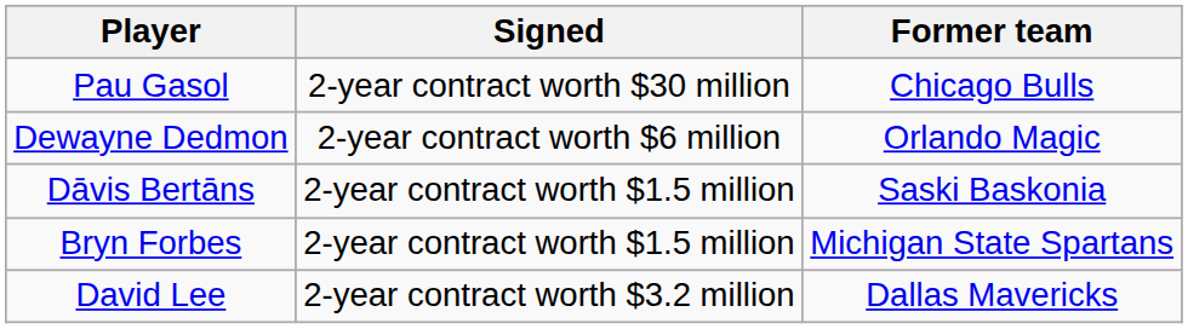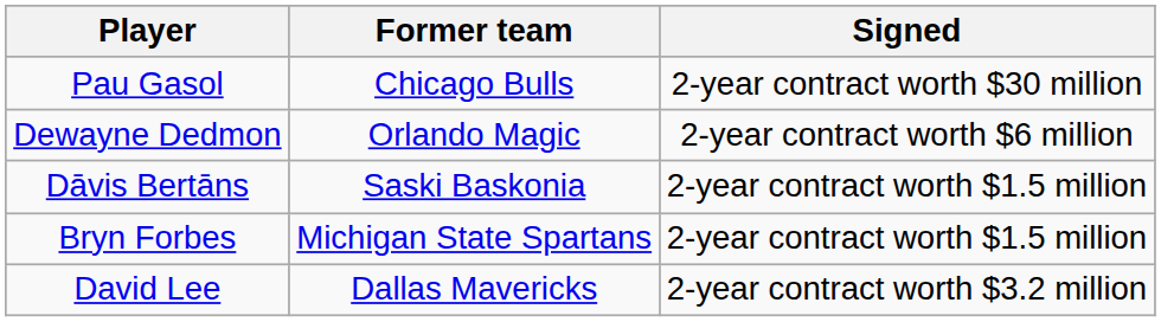columns swapped: Signed <-> Former team
